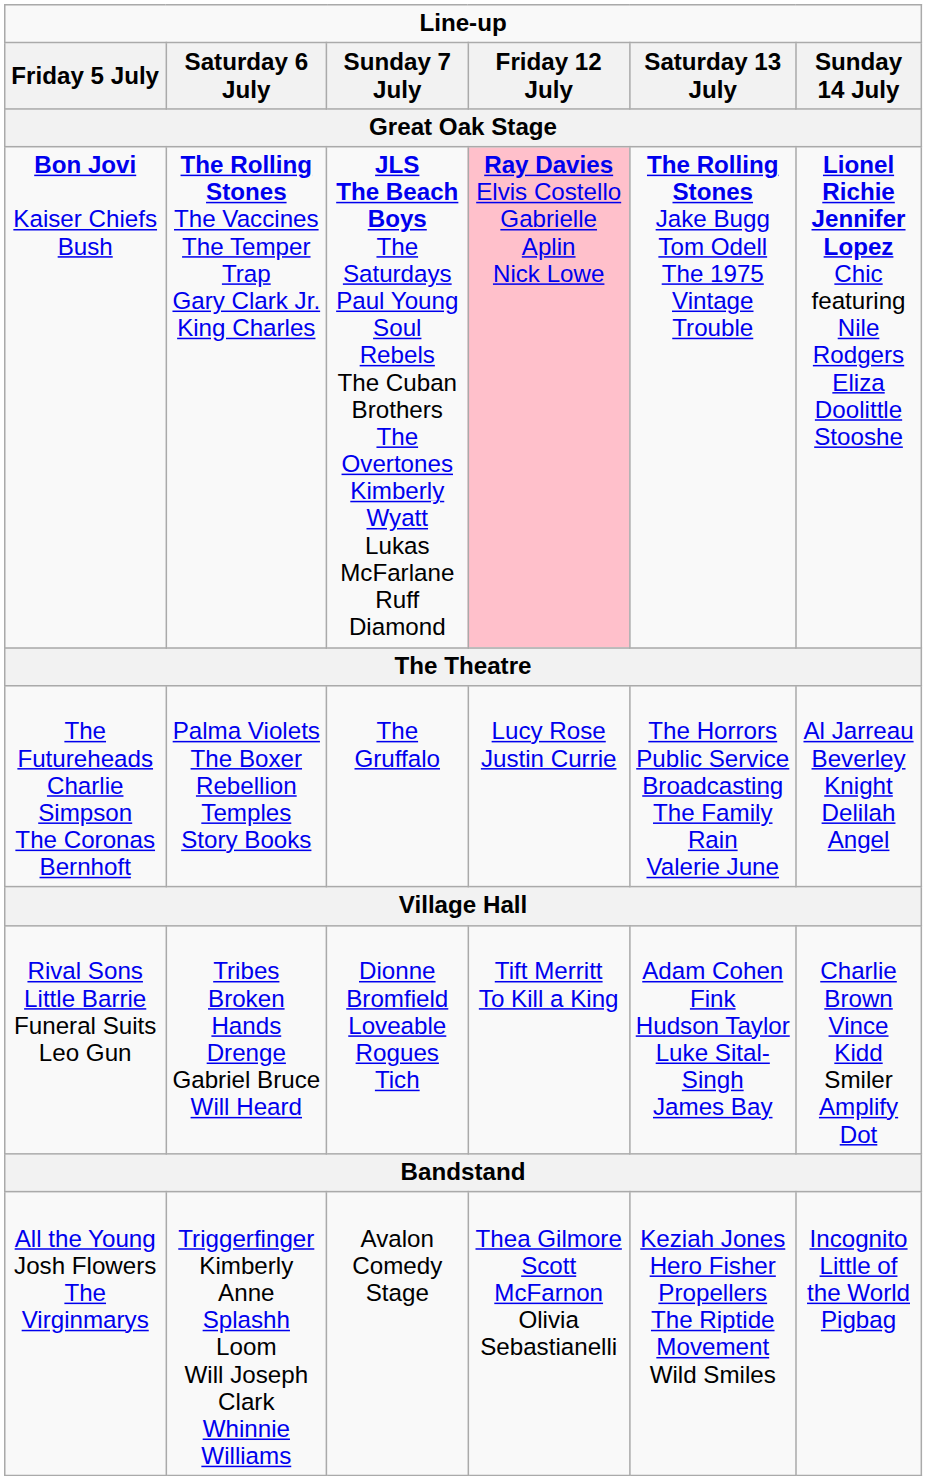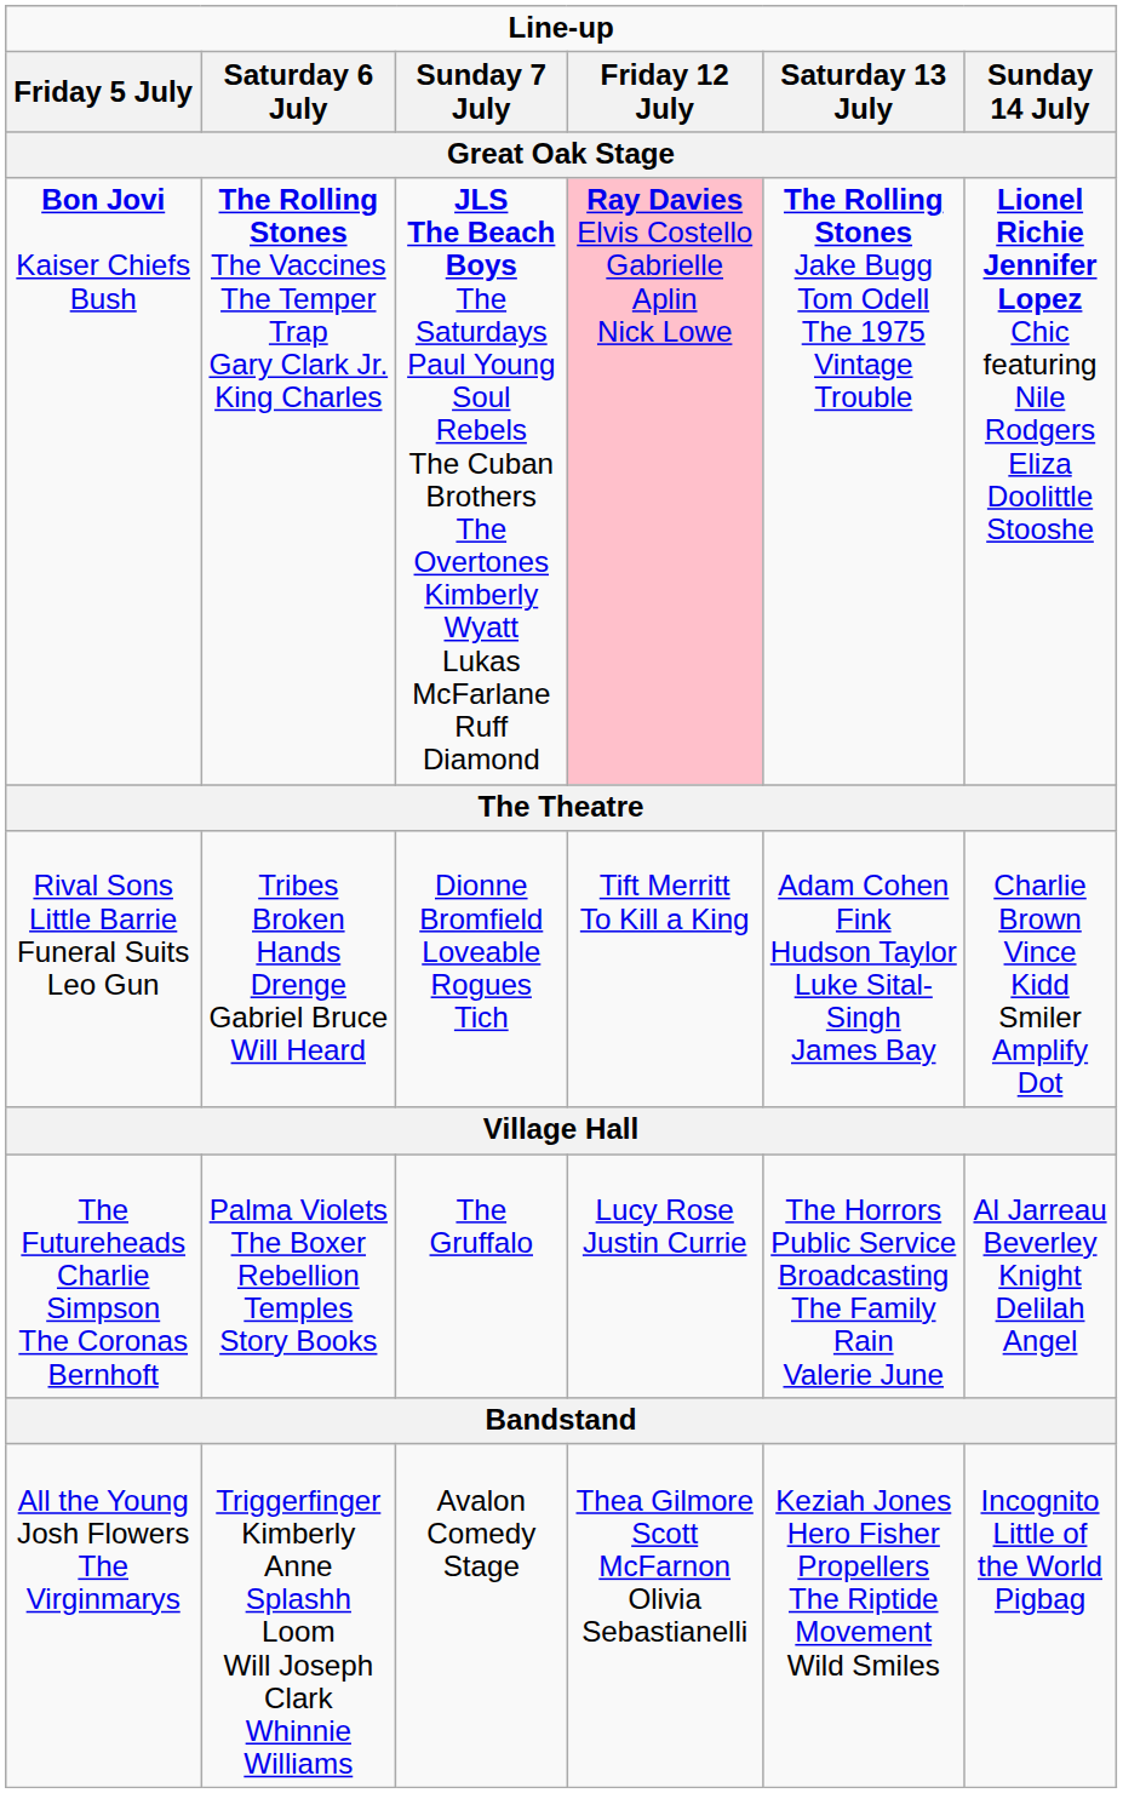rows swapped: The Futureheads Charlie Simpson The Coronas Bernhoft <-> Rival Sons Little Barrie Funeral Suits Leo Gun
